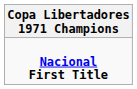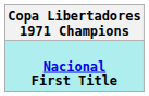row 2 | column 1: no background -> paleturquoise background
